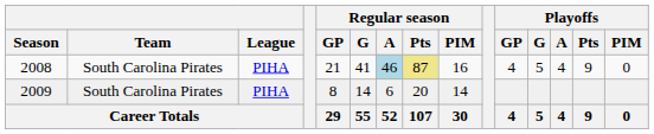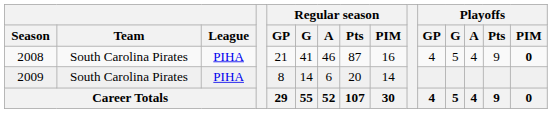2008 | Regular season / A: lightblue background -> no background
2008 | Regular season / Pts: khaki background -> no background
2008 | Playoffs / PIM: normal -> bold
